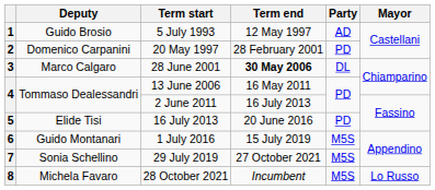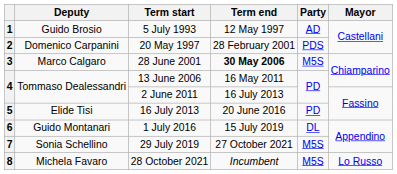20 May 1997 | Party: PD -> PDS
28 June 2001 | Party: DL -> M5S
1 July 2016 | Party: M5S -> DL
